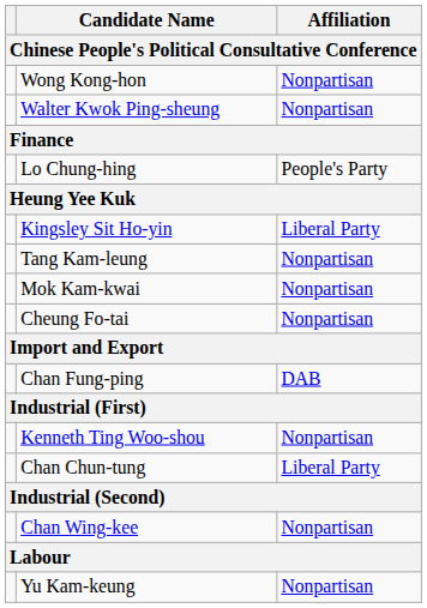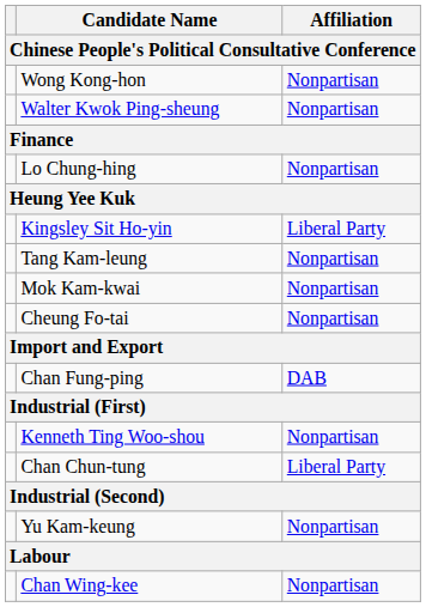Lo Chung-hing | Affiliation: People's Party -> Nonpartisan
rows swapped: Chan Wing-kee <-> Yu Kam-keung
